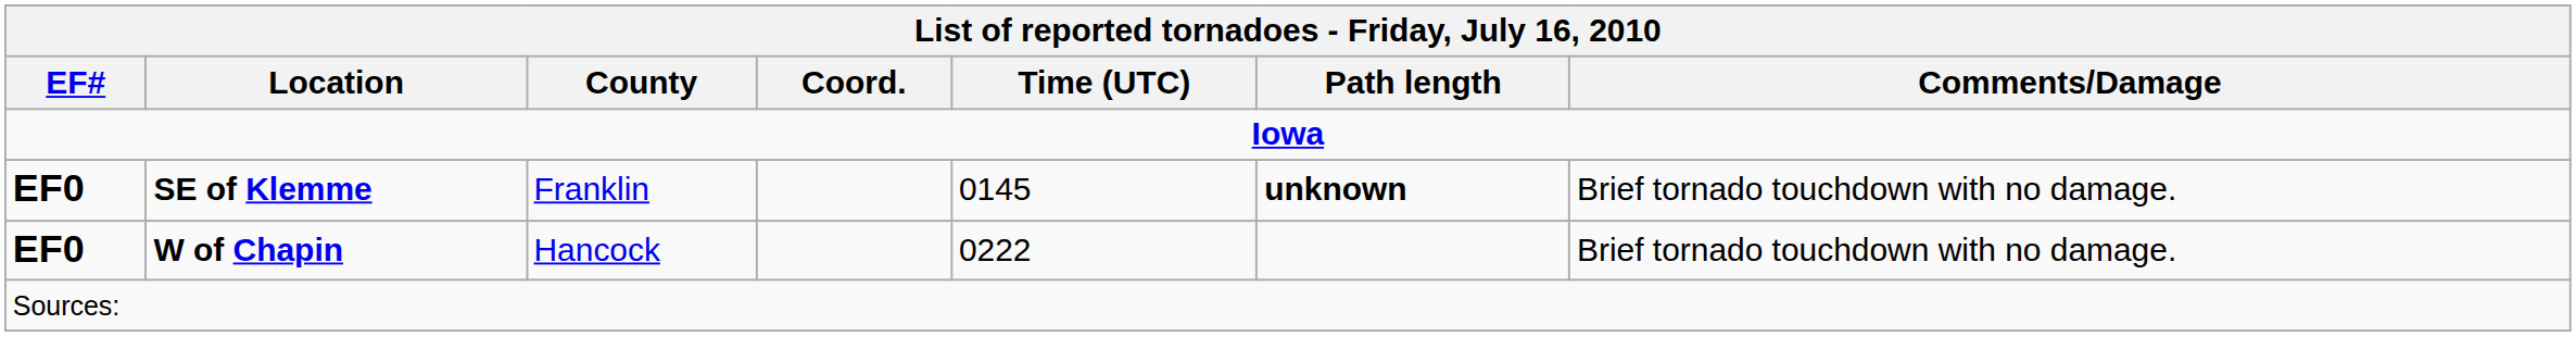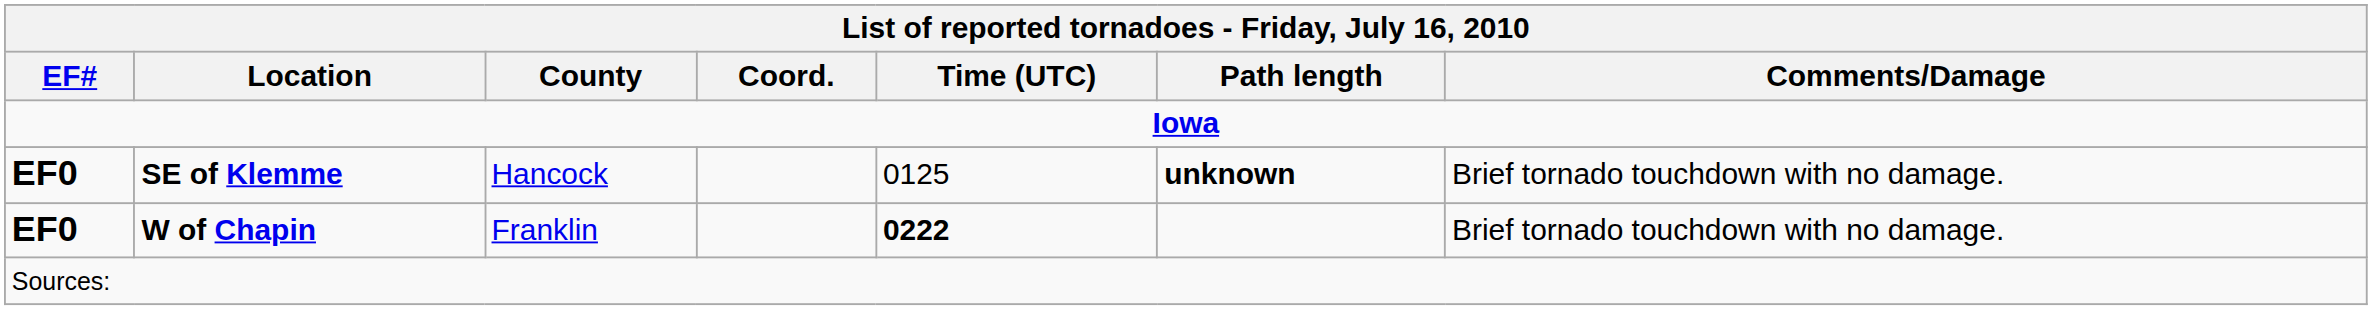SE of Klemme | County: Franklin -> Hancock
SE of Klemme | Time (UTC): 0145 -> 0125
W of Chapin | County: Hancock -> Franklin
W of Chapin | Time (UTC): normal -> bold
